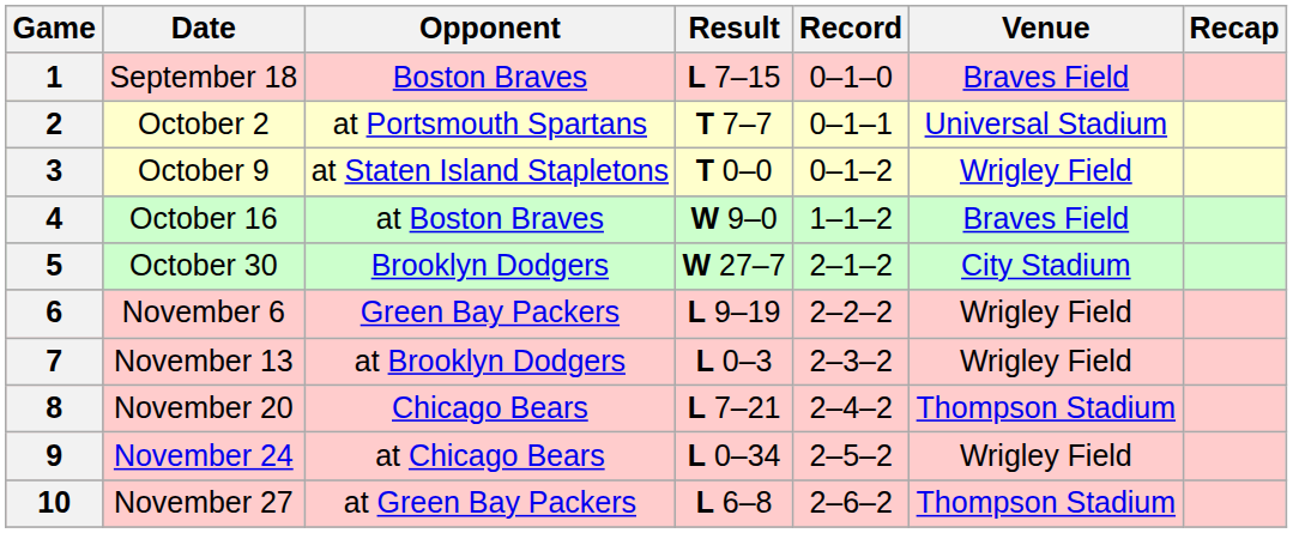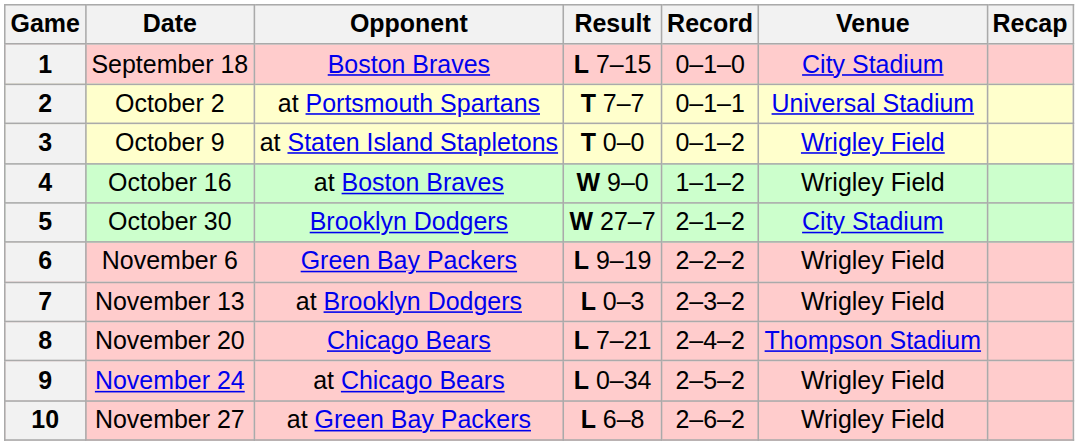1 | Venue: Braves Field -> City Stadium
4 | Venue: Braves Field -> Wrigley Field
10 | Venue: Thompson Stadium -> Wrigley Field
